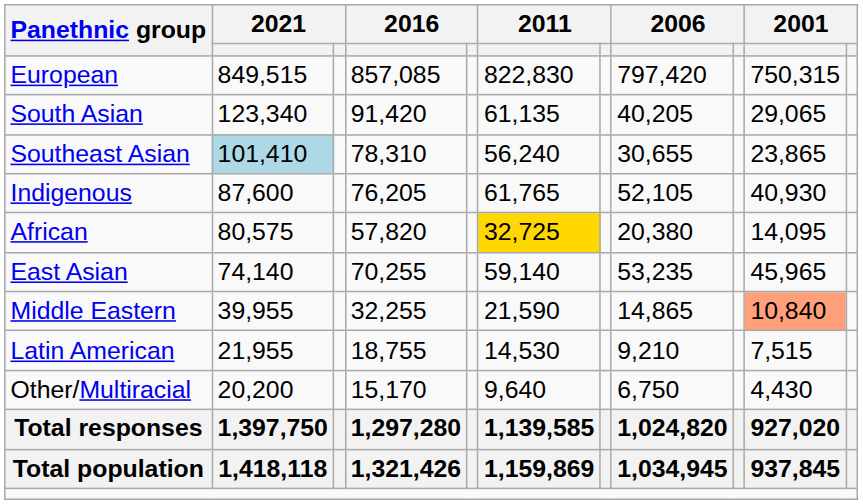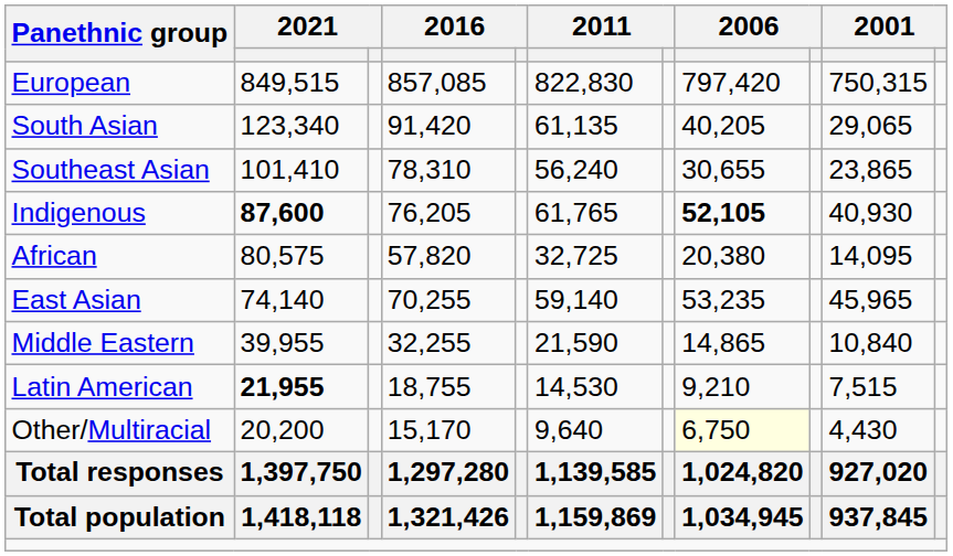Southeast Asian | column 2: lightblue background -> no background
Indigenous | column 2: normal -> bold
Indigenous | column 8: normal -> bold
African | column 6: gold background -> no background
Middle Eastern | column 10: lightsalmon background -> no background
Latin American | column 2: normal -> bold
Other/Multiracial | column 8: no background -> lightyellow background
